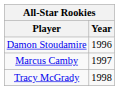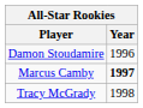Marcus Camby | Year: normal -> bold
